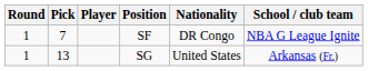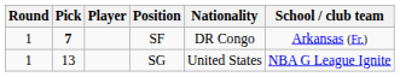SF | Pick: normal -> bold
SF | School / club team: NBA G League Ignite -> Arkansas (Fr.)
SG | School / club team: Arkansas (Fr.) -> NBA G League Ignite
